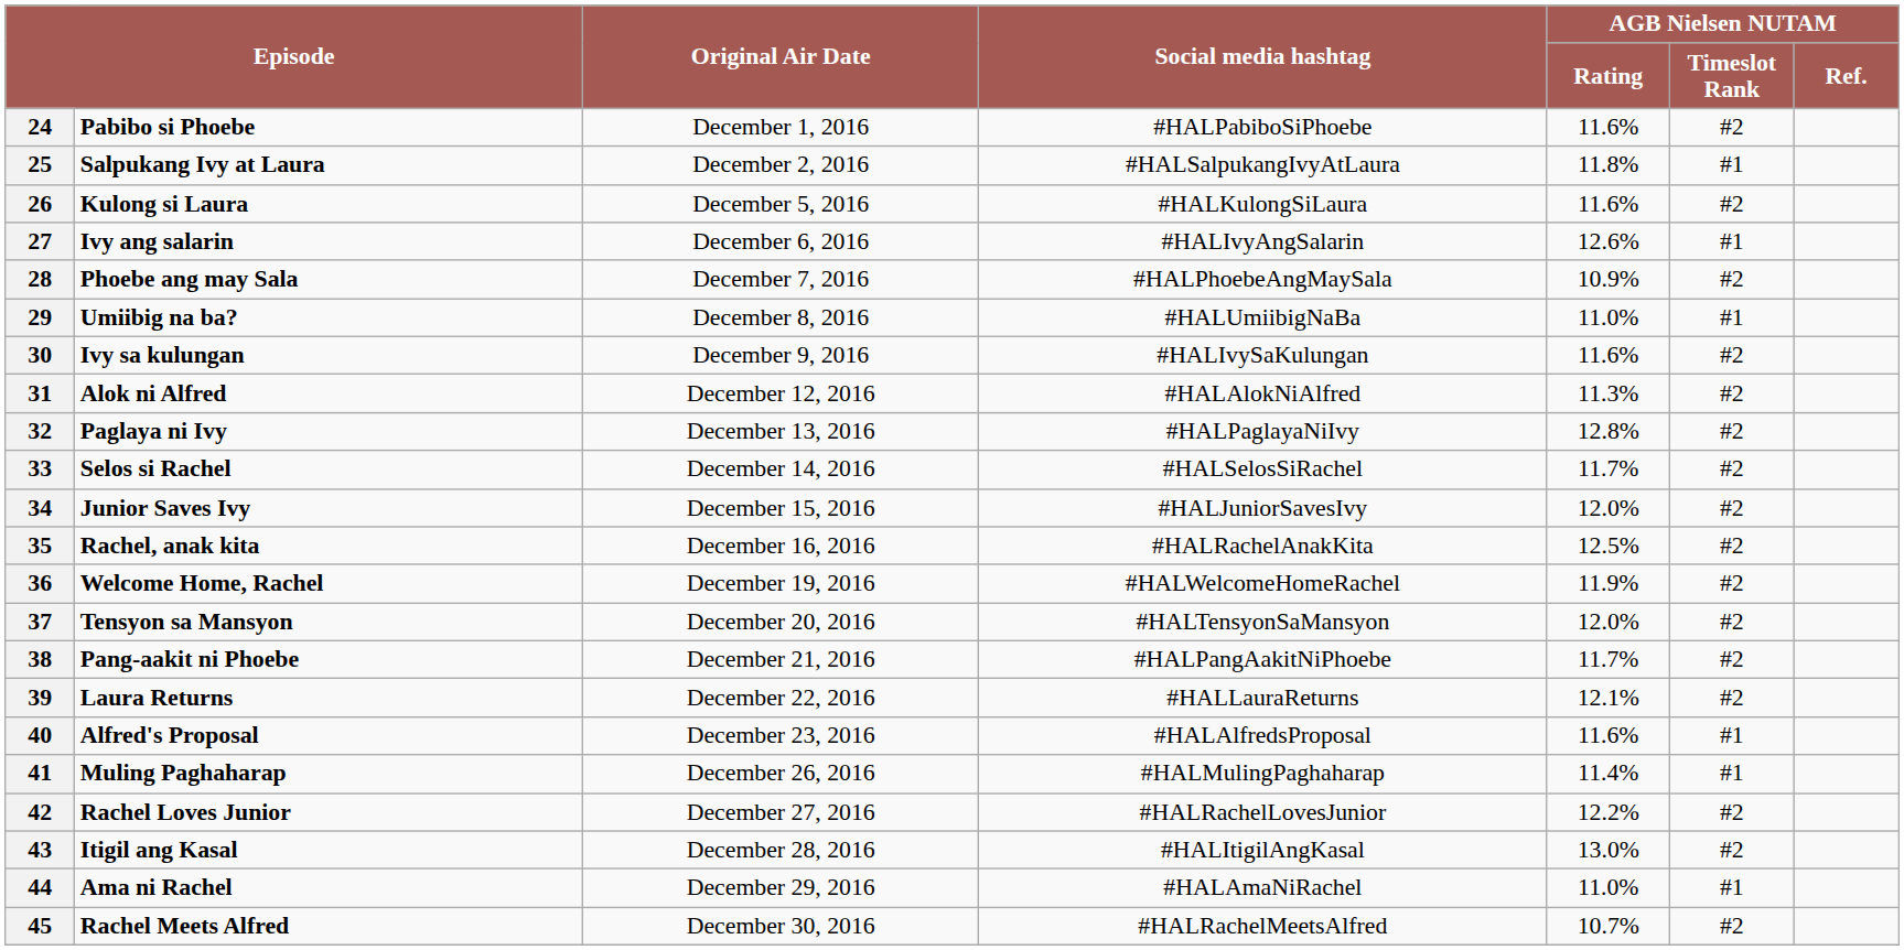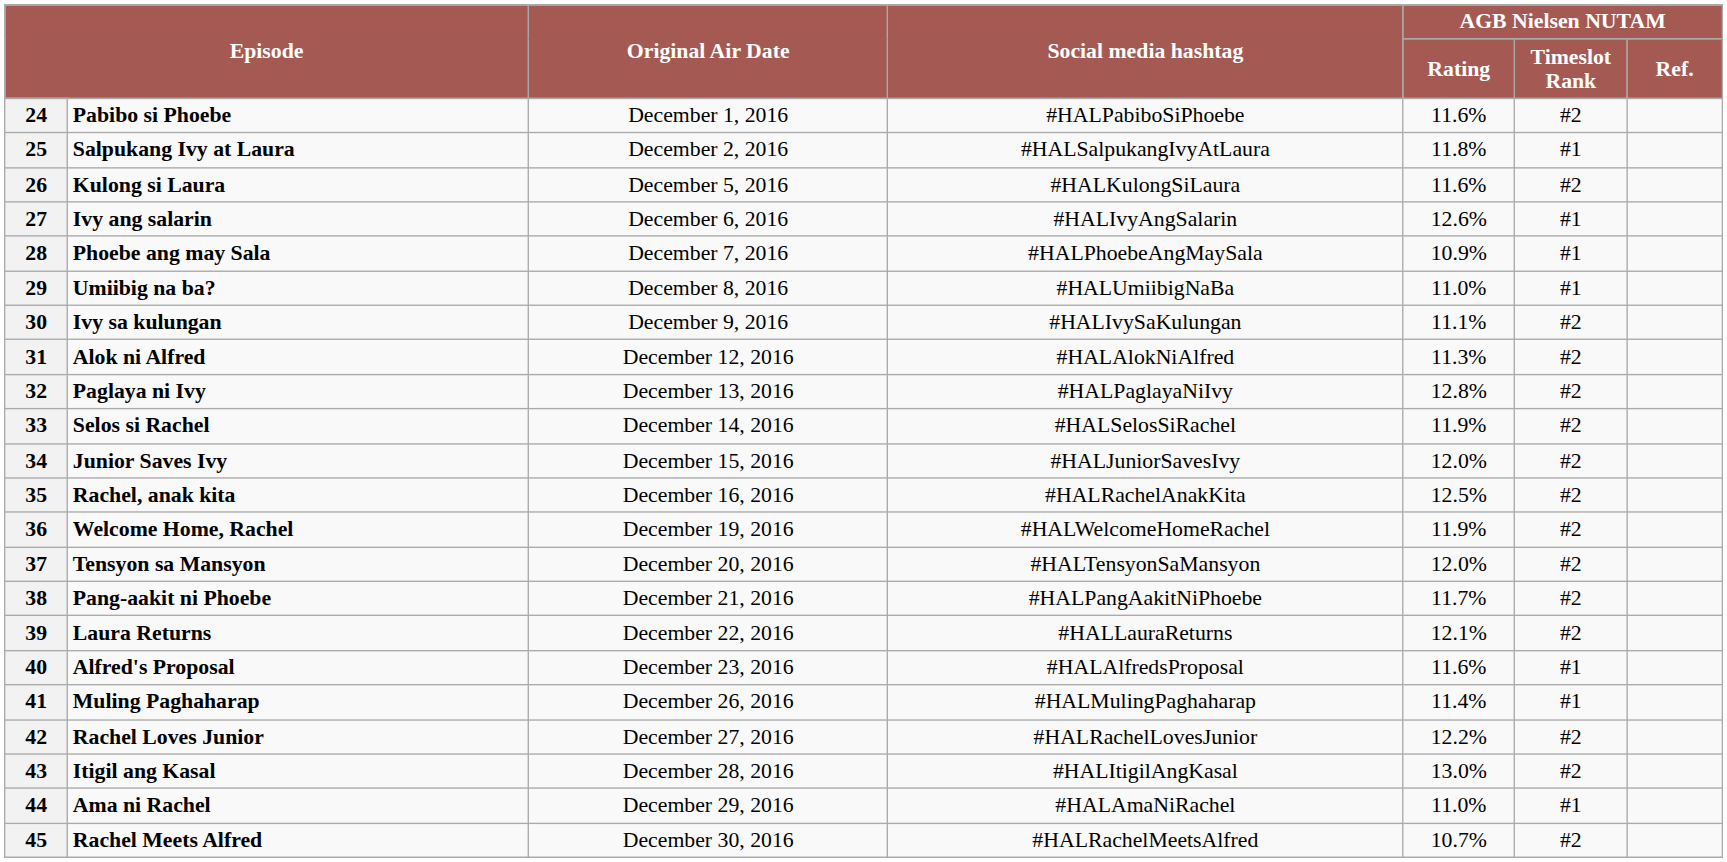28 | AGB Nielsen NUTAM / Timeslot Rank: #2 -> #1
30 | AGB Nielsen NUTAM / Rating: 11.6% -> 11.1%
33 | AGB Nielsen NUTAM / Rating: 11.7% -> 11.9%
